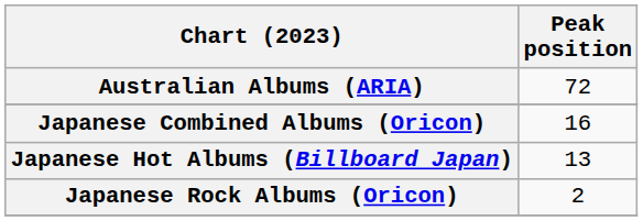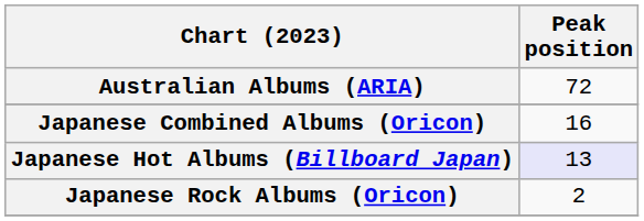Japanese Hot Albums (Billboard Japan) | Peak position: no background -> lavender background
